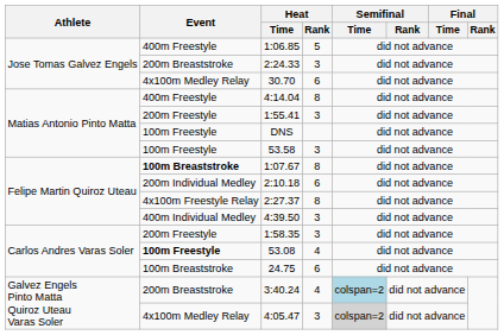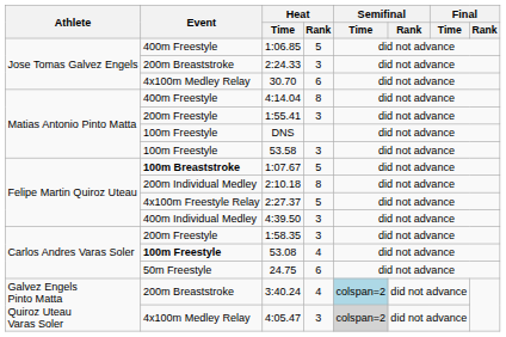1:07.67 | Heat / Rank: 8 -> 5
2:10.18 | Heat / Rank: 6 -> 8
2:27.37 | Heat / Rank: 8 -> 5
24.75 | Event: 100m Breaststroke -> 50m Freestyle
